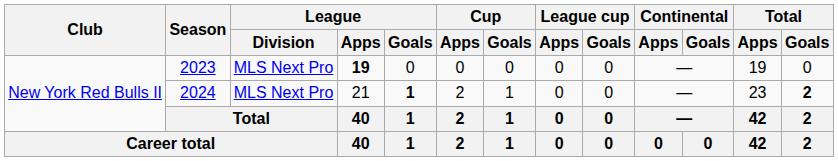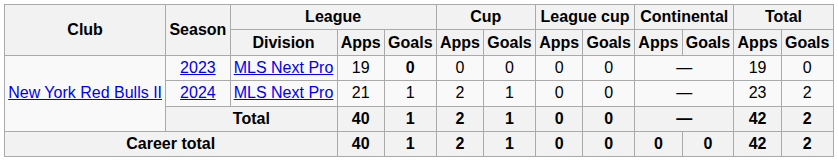2023 | League / Apps: bold -> normal
2023 | League / Goals: normal -> bold
2024 | League / Goals: bold -> normal
2024 | Total / Goals: bold -> normal
